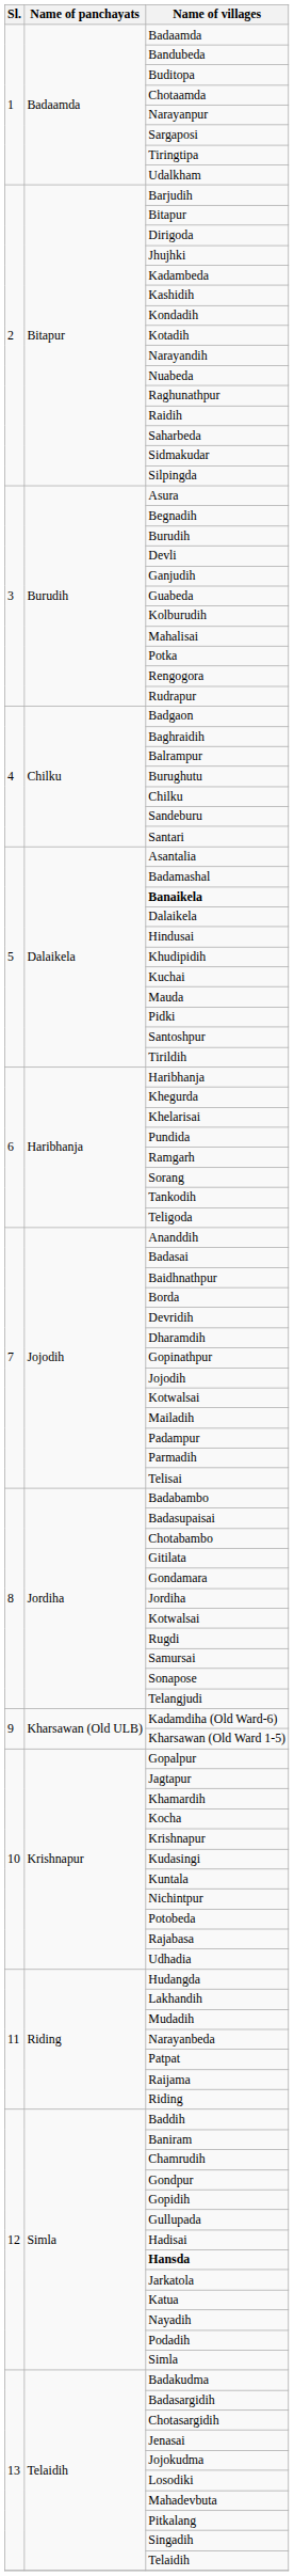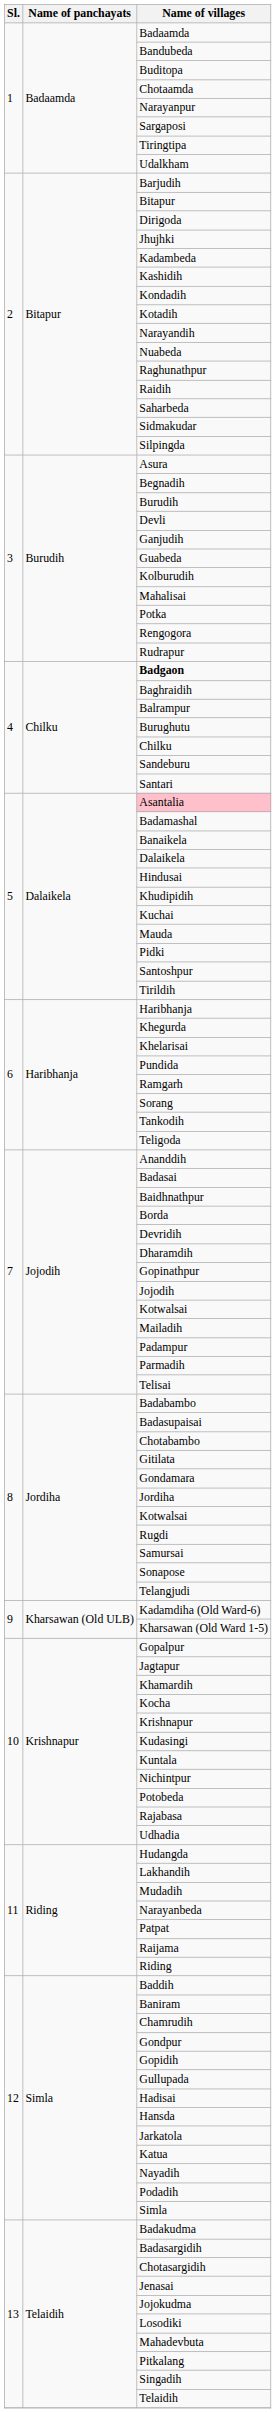Badgaon | Name of villages: normal -> bold
Asantalia | Name of villages: no background -> pink background
Banaikela | Name of villages: bold -> normal
Hansda | Name of villages: bold -> normal
